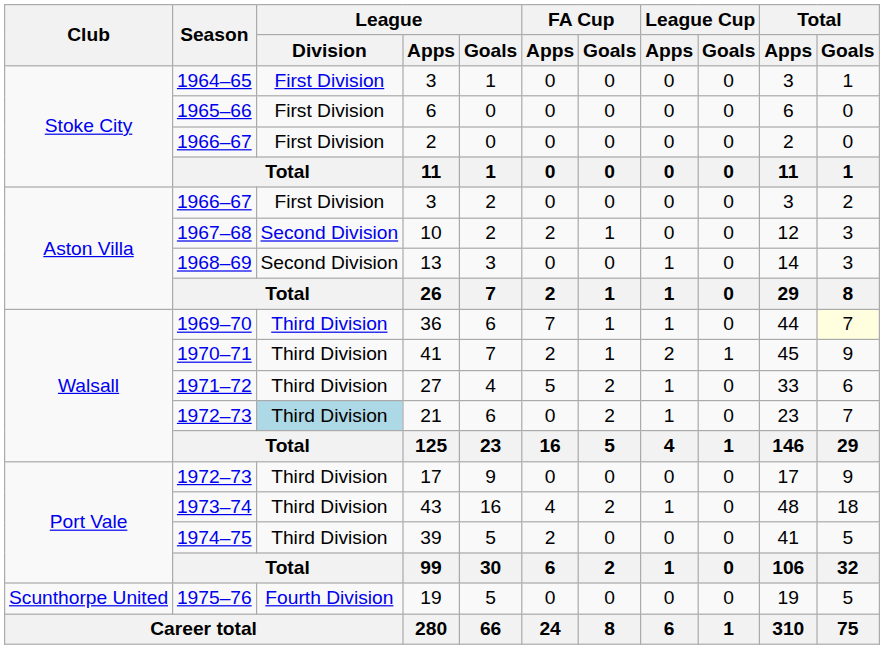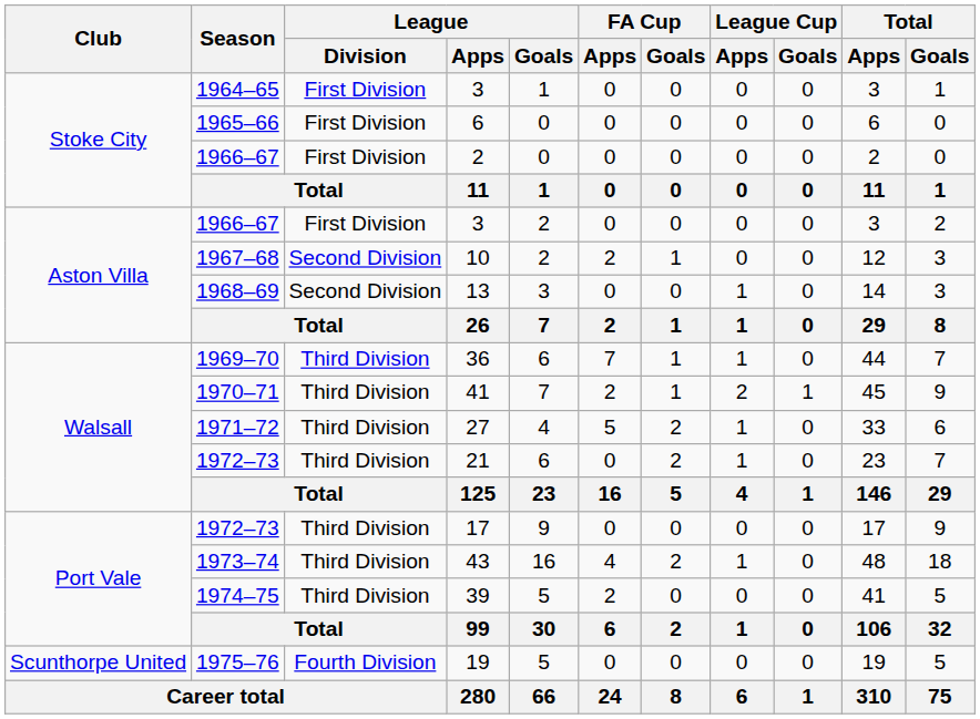36 | Total / Goals: lightyellow background -> no background
21 | League / Division: lightblue background -> no background
